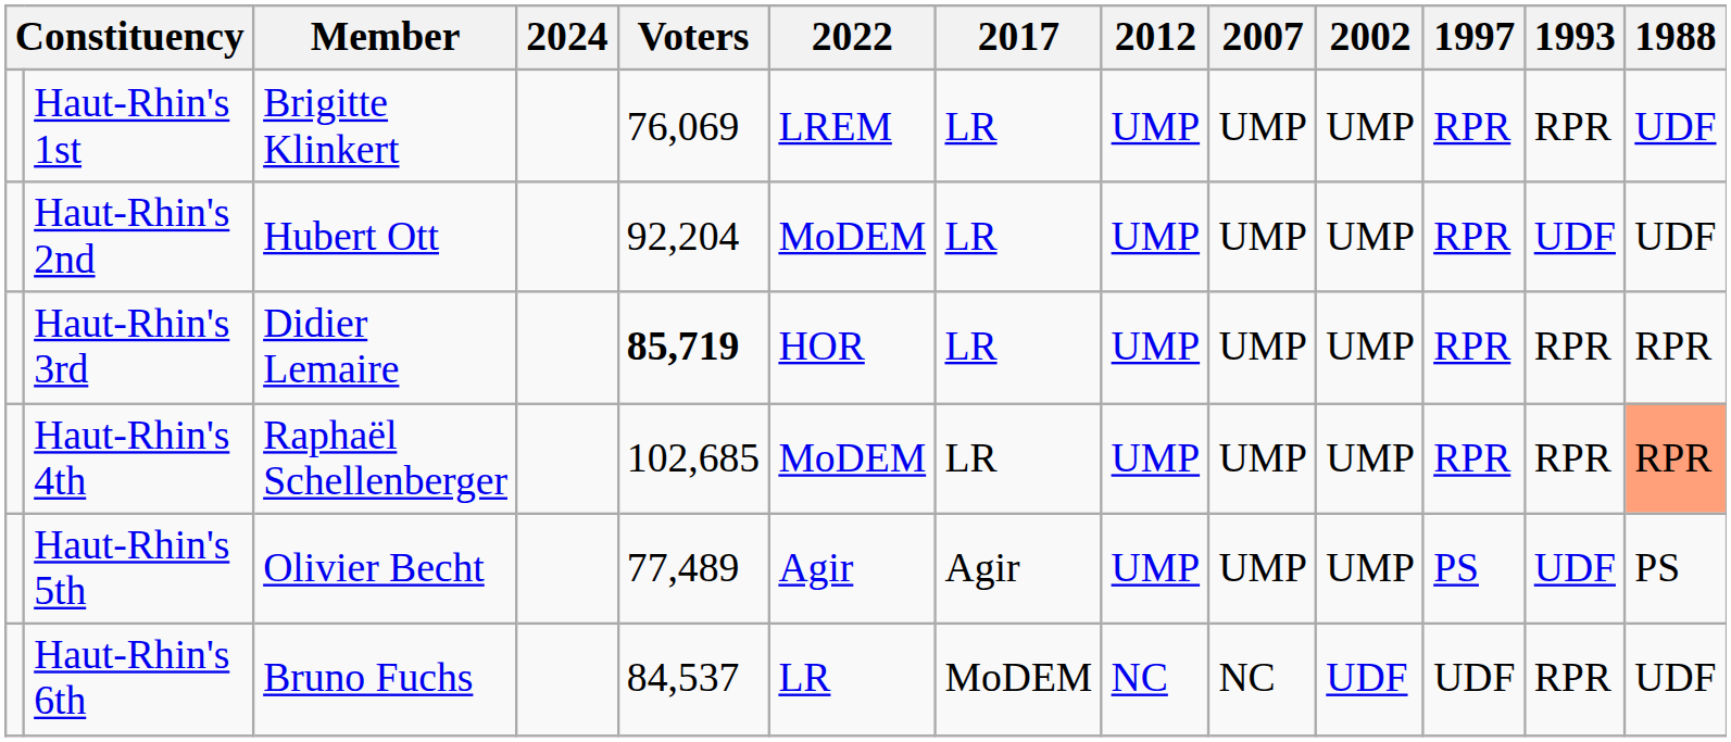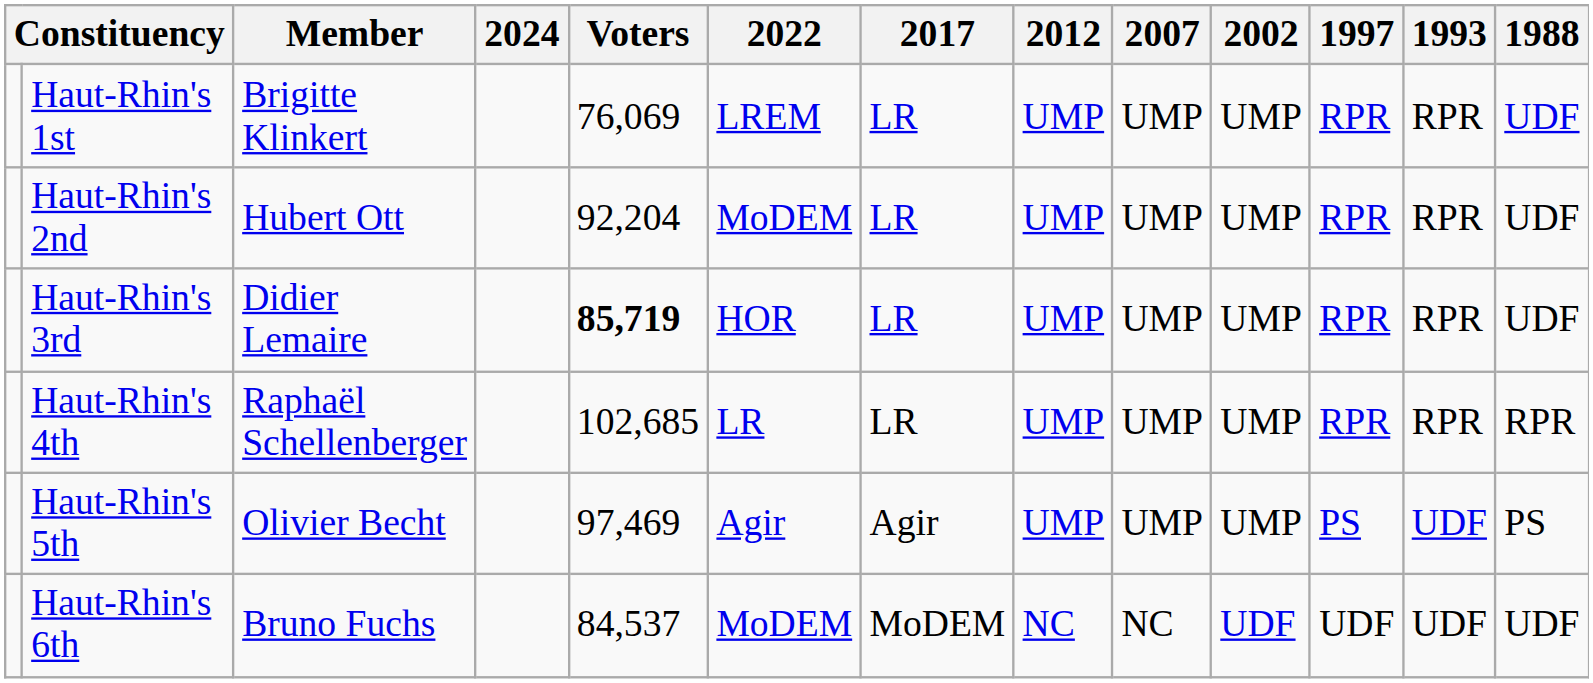Haut-Rhin's 2nd | 1993: UDF -> RPR
Haut-Rhin's 3rd | 1988: RPR -> UDF
Haut-Rhin's 4th | 2022: MoDEM -> LR
Haut-Rhin's 4th | 1988: lightsalmon background -> no background
Haut-Rhin's 5th | Voters: 77,489 -> 97,469
Haut-Rhin's 6th | 2022: LR -> MoDEM
Haut-Rhin's 6th | 1993: RPR -> UDF
